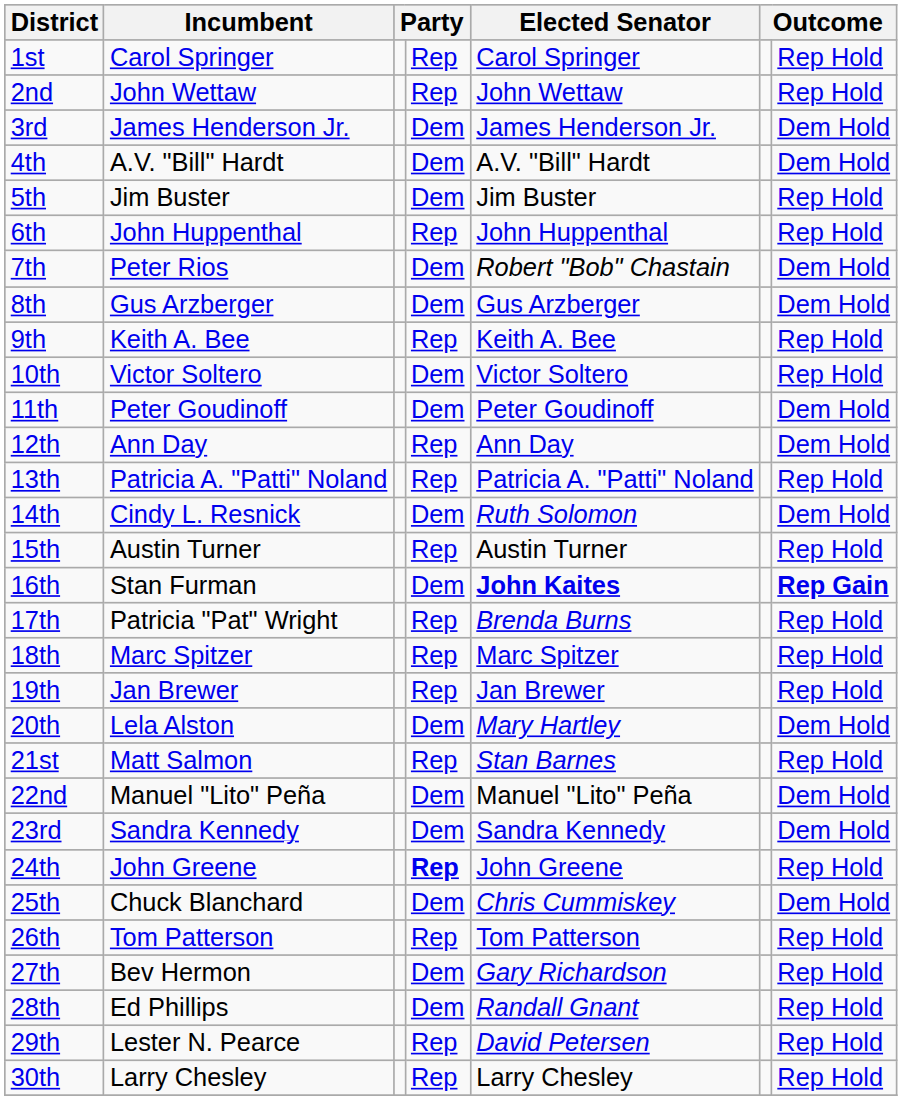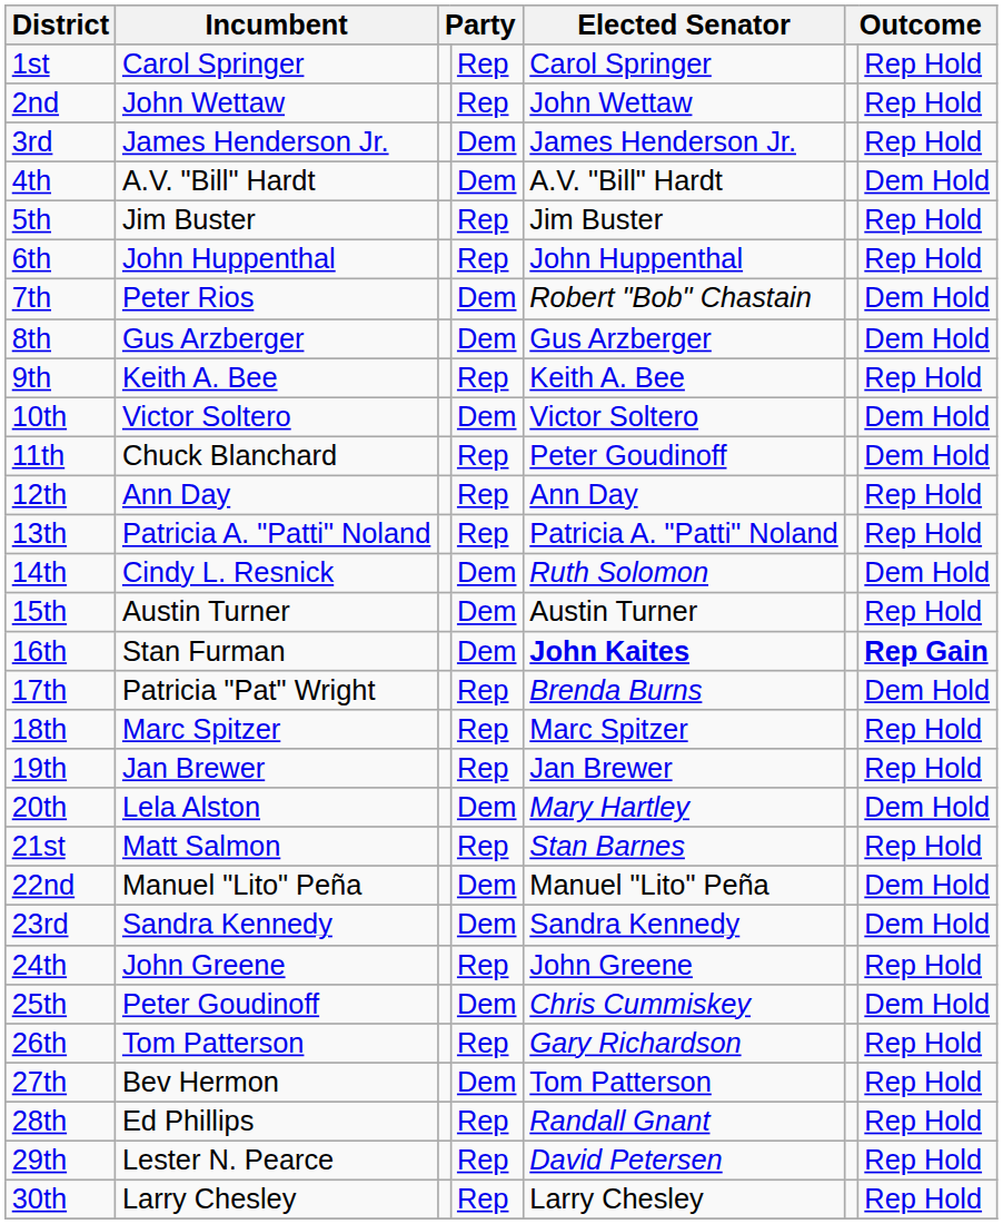3rd | column 7: Dem Hold -> Rep Hold
5th | column 4: Dem -> Rep
10th | column 7: Rep Hold -> Dem Hold
11th | Incumbent: Peter Goudinoff -> Chuck Blanchard
11th | column 4: Dem -> Rep
12th | column 7: Dem Hold -> Rep Hold
15th | column 4: Rep -> Dem
17th | column 7: Rep Hold -> Dem Hold
24th | column 4: bold -> normal
25th | Incumbent: Chuck Blanchard -> Peter Goudinoff
26th | Elected Senator: Tom Patterson -> Gary Richardson
27th | Elected Senator: Gary Richardson -> Tom Patterson
28th | column 4: Dem -> Rep
